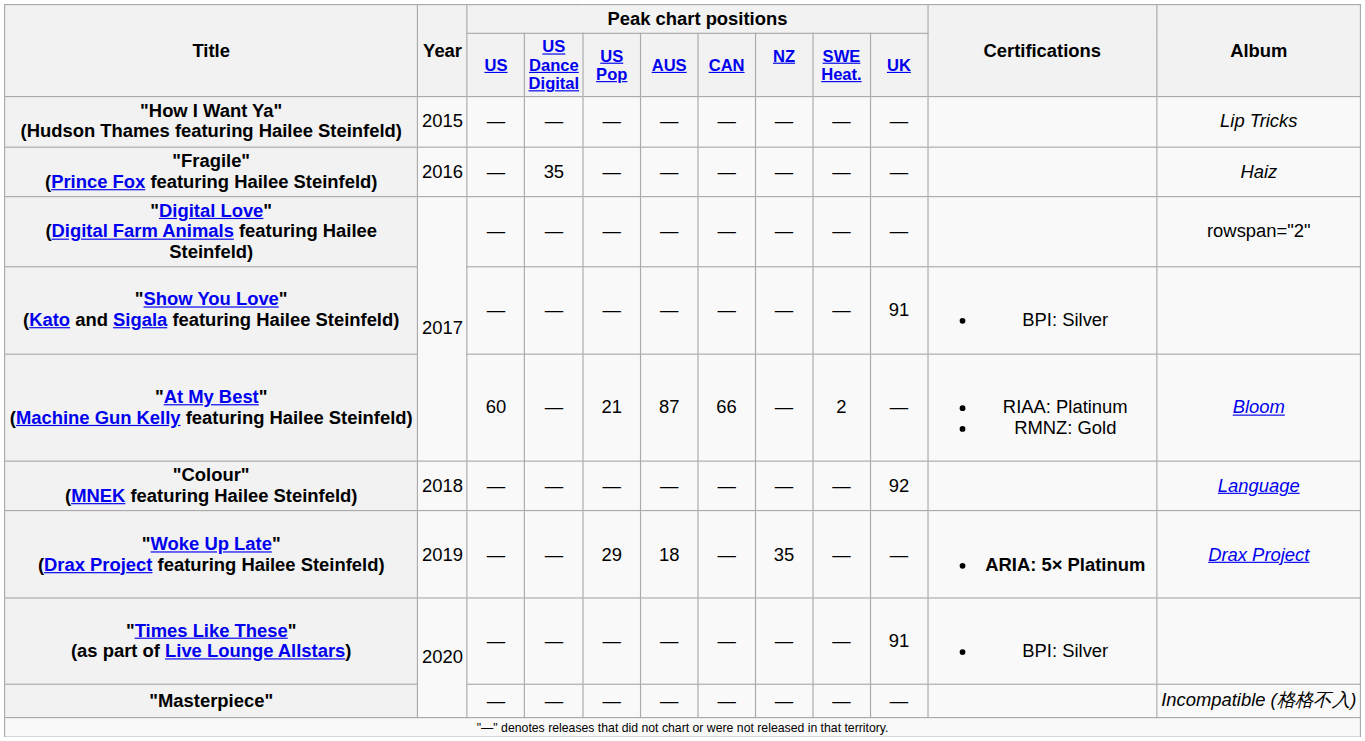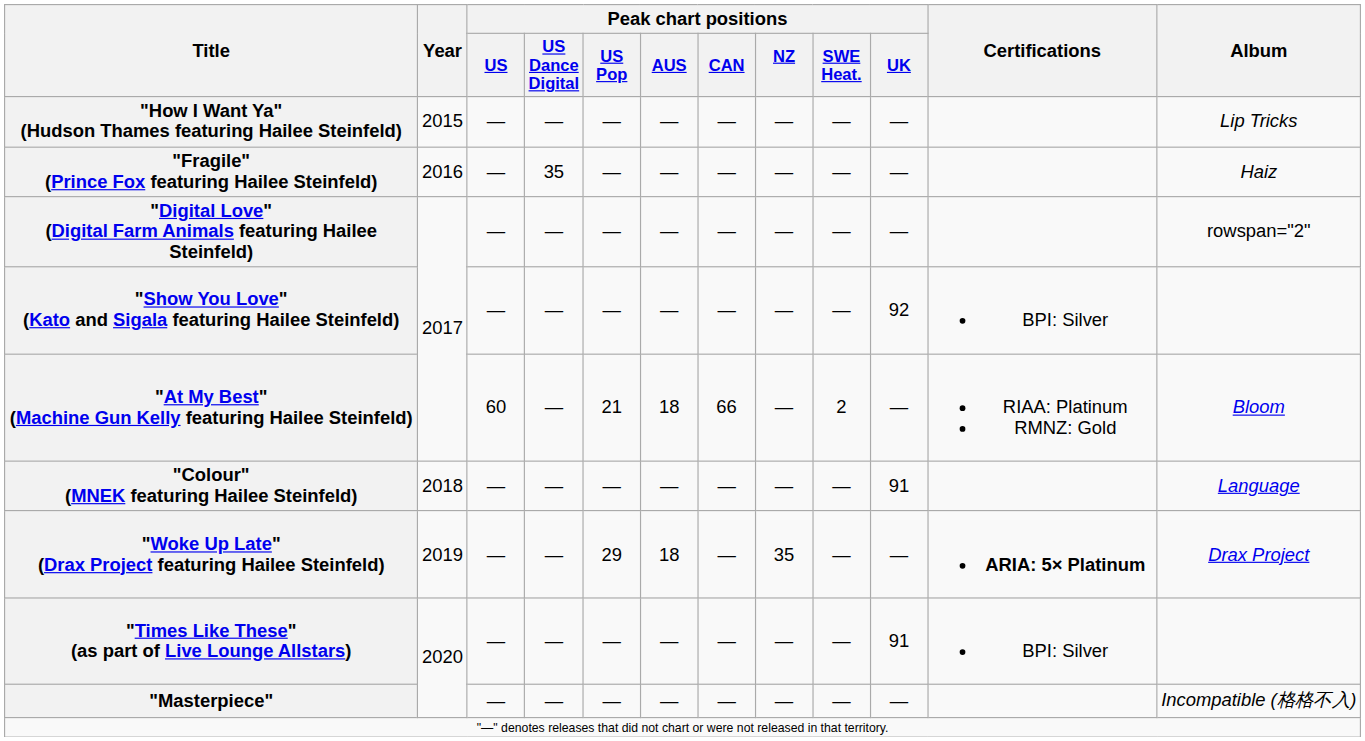"Show You Love" (Kato and Sigala featuring Hailee Steinfeld) | Peak chart positions / UK: 91 -> 92
"At My Best" (Machine Gun Kelly featuring Hailee Steinfeld) | Peak chart positions / AUS: 87 -> 18
"Colour" (MNEK featuring Hailee Steinfeld) | Peak chart positions / UK: 92 -> 91
